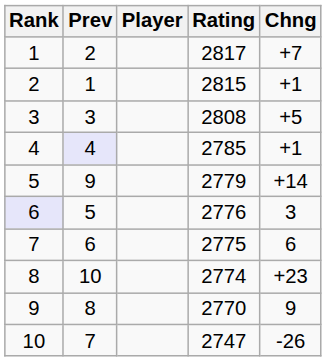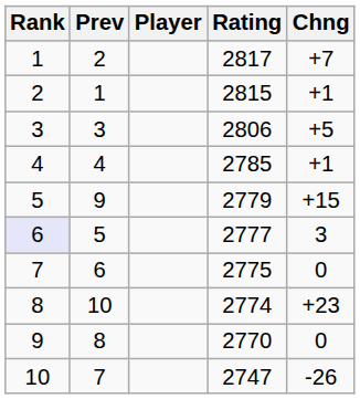row 4 | Rating: 2808 -> 2806
row 5 | Prev: lavender background -> no background
row 6 | Chng: +14 -> +15
row 7 | Rating: 2776 -> 2777
row 8 | Chng: 6 -> 0
row 10 | Chng: 9 -> 0
